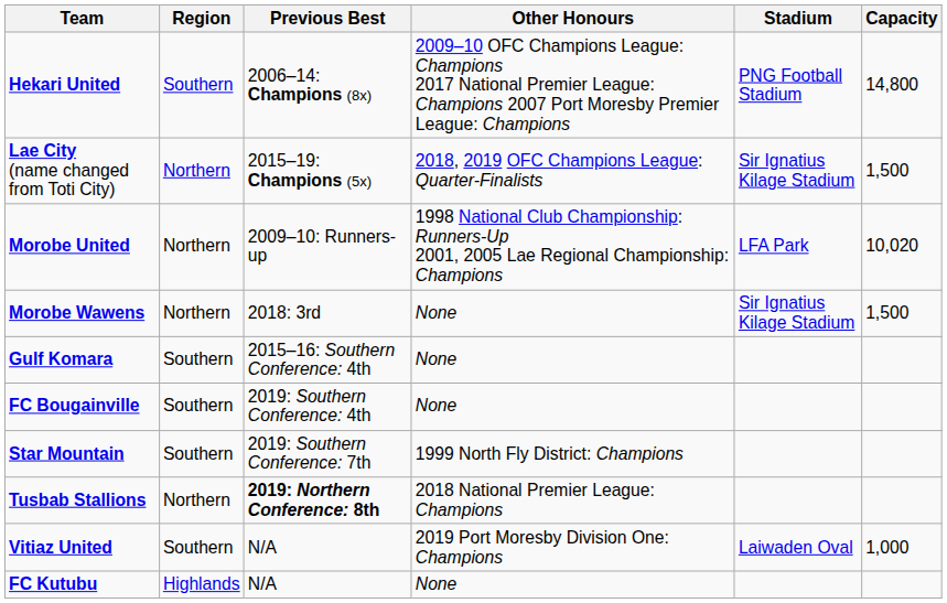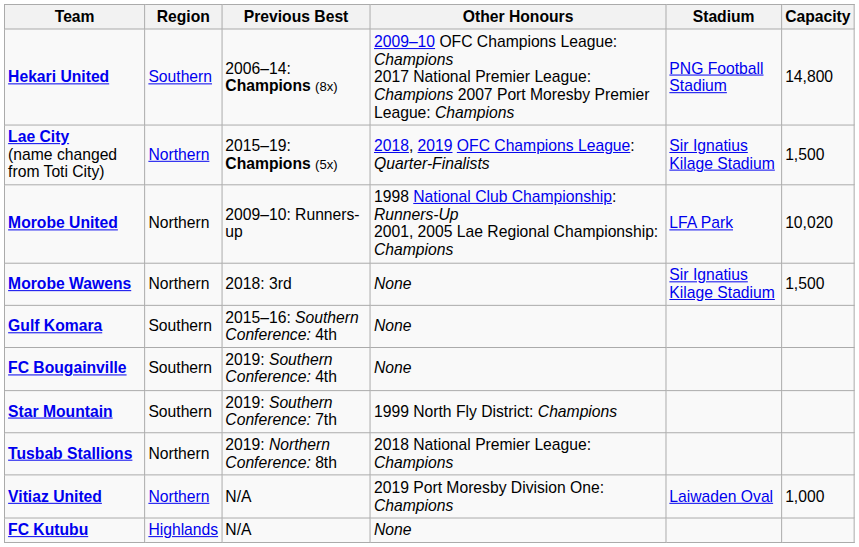Tusbab Stallions | Previous Best: bold -> normal
Vitiaz United | Region: Southern -> Northern
